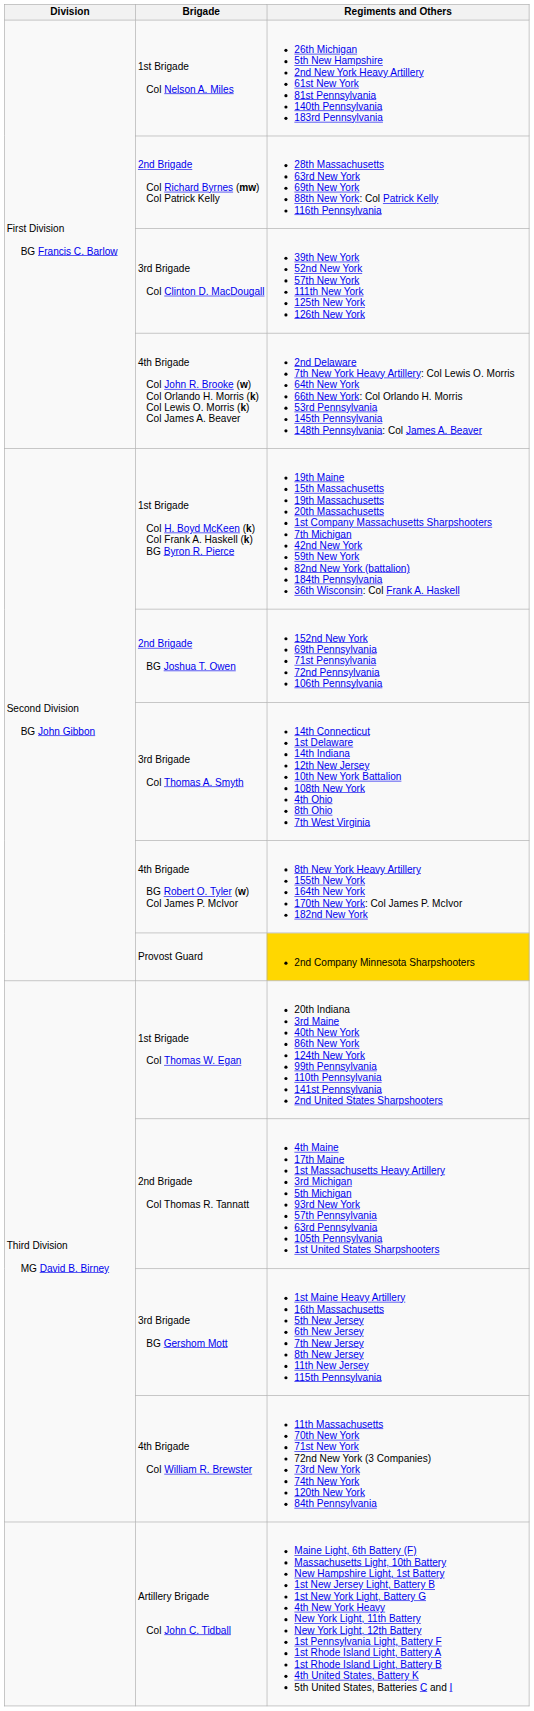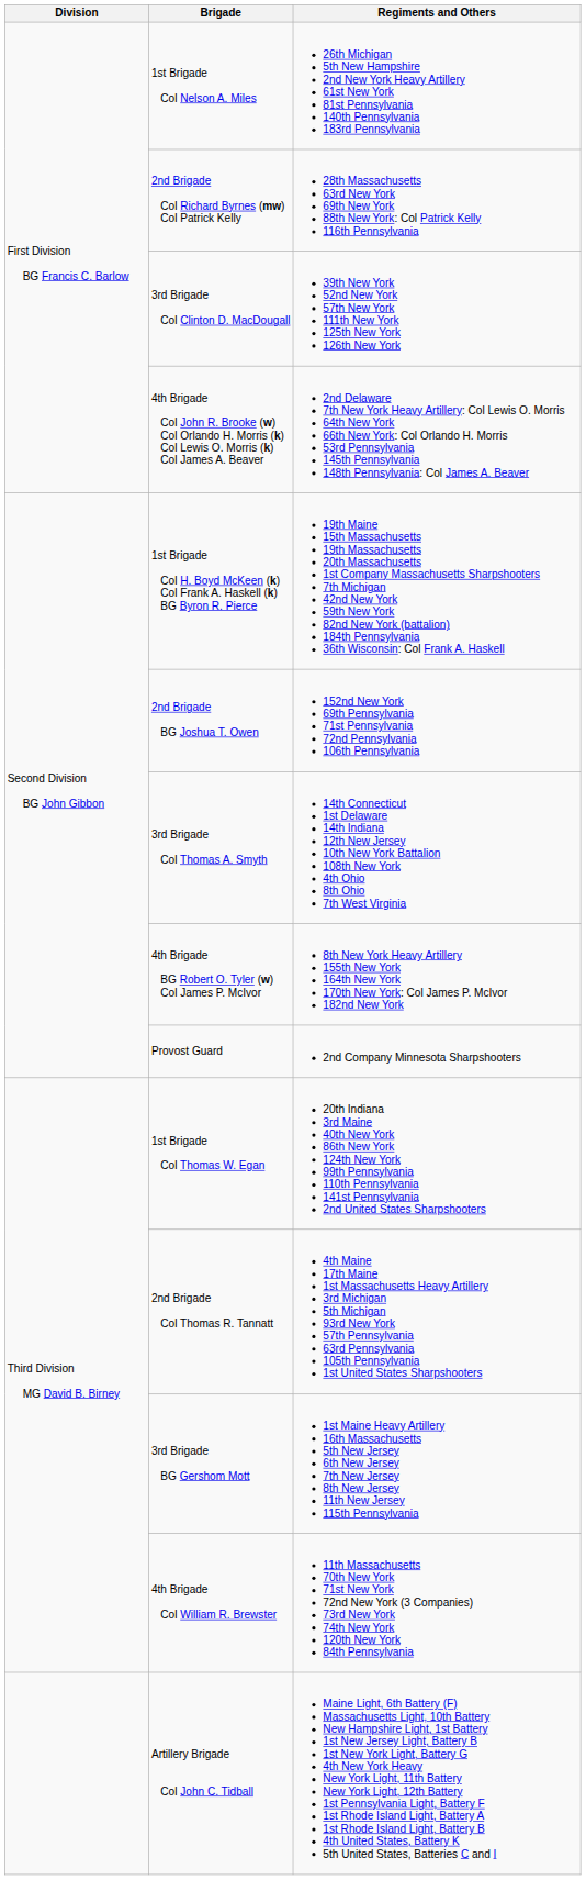Provost Guard | Regiments and Others: gold background -> no background
